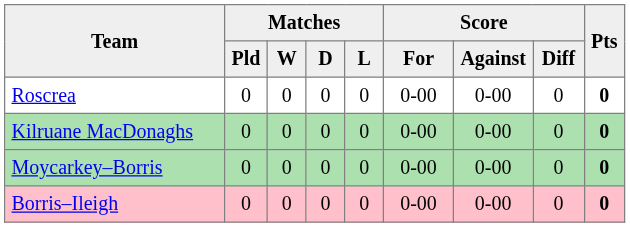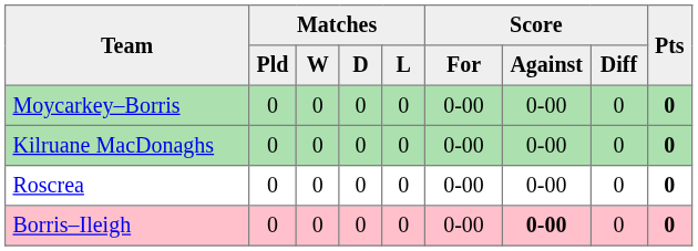rows swapped: Moycarkey–Borris <-> Roscrea
Borris–Ileigh | Score / Against: normal -> bold
